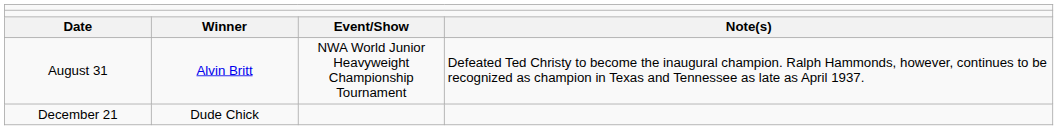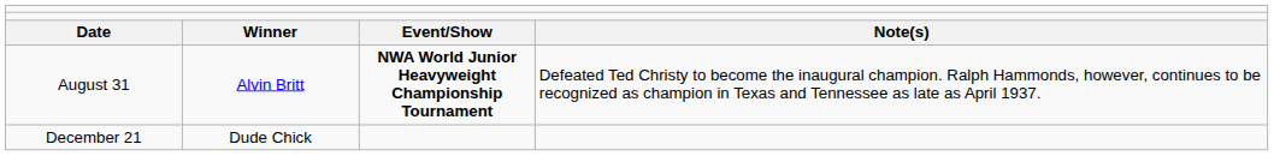August 31 | column 3: normal -> bold
